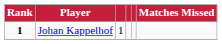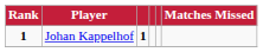Johan Kappelhof | column 3: normal -> bold
